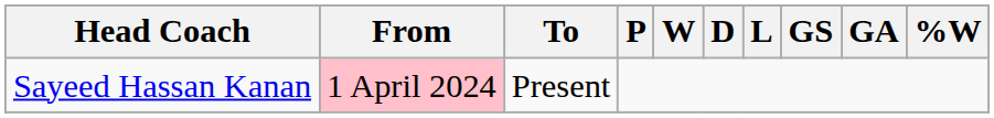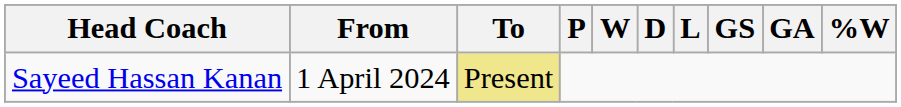Sayeed Hassan Kanan | From: pink background -> no background
Sayeed Hassan Kanan | To: no background -> khaki background
